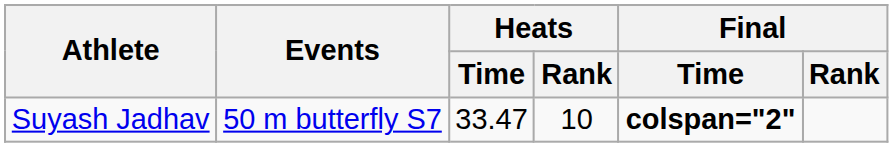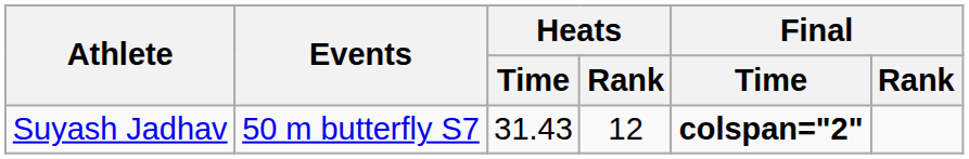Suyash Jadhav | Heats / Time: 33.47 -> 31.43
Suyash Jadhav | Heats / Rank: 10 -> 12
